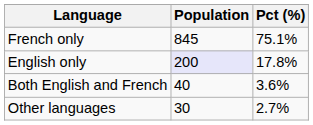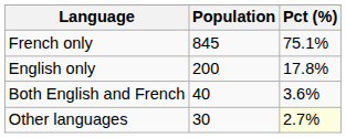English only | Population: lavender background -> no background
Other languages | Pct (%): no background -> lightyellow background
